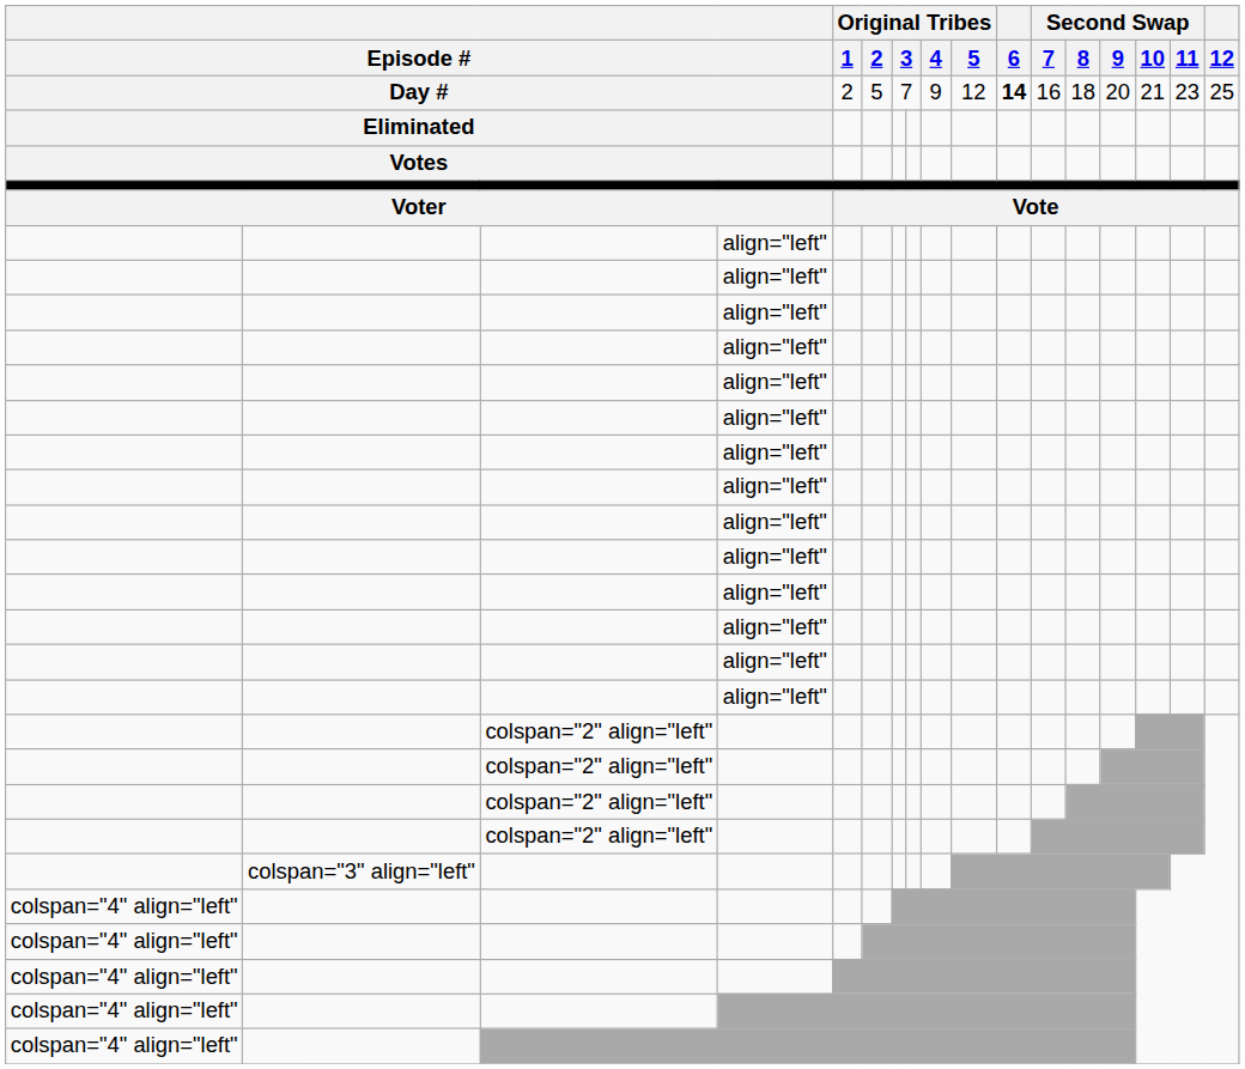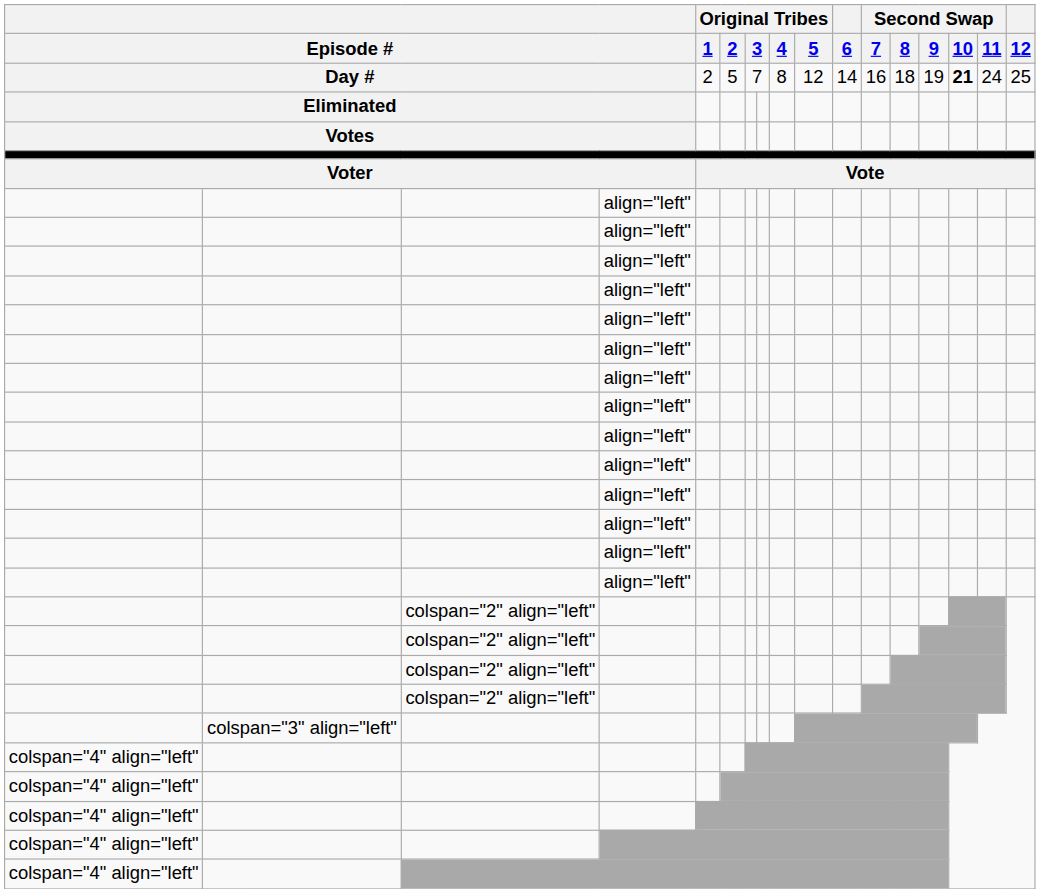Day # | Original Tribes / 4: 9 -> 8
Day # | 6: bold -> normal
Day # | Second Swap / 9: 20 -> 19
Day # | Second Swap / 10: normal -> bold
Day # | Second Swap / 11: 23 -> 24
